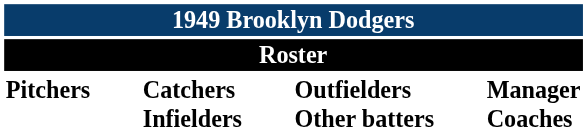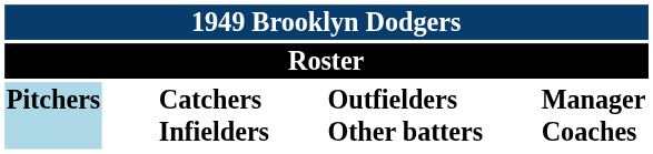Pitchers | column 1: no background -> lightblue background
